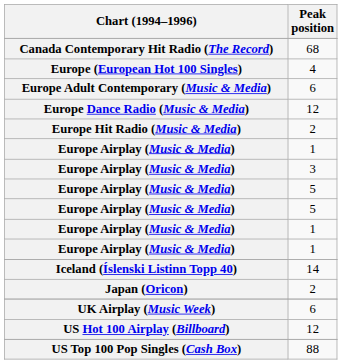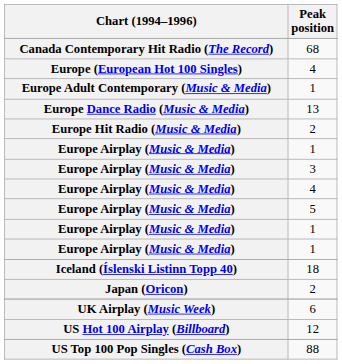row 4 | Peak position: 6 -> 1
row 5 | Peak position: 12 -> 13
row 9 | Peak position: 5 -> 4
row 13 | Peak position: 14 -> 18
